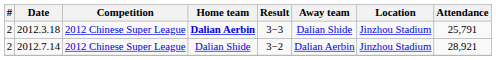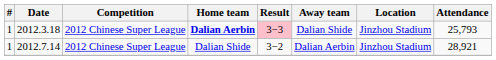row 2 | #: 2 -> 1
row 2 | Result: no background -> pink background
row 2 | Attendance: 25,791 -> 25,793
row 3 | #: 2 -> 1
